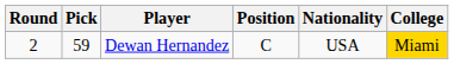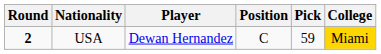columns swapped: Pick <-> Nationality
Dewan Hernandez | Round: normal -> bold
